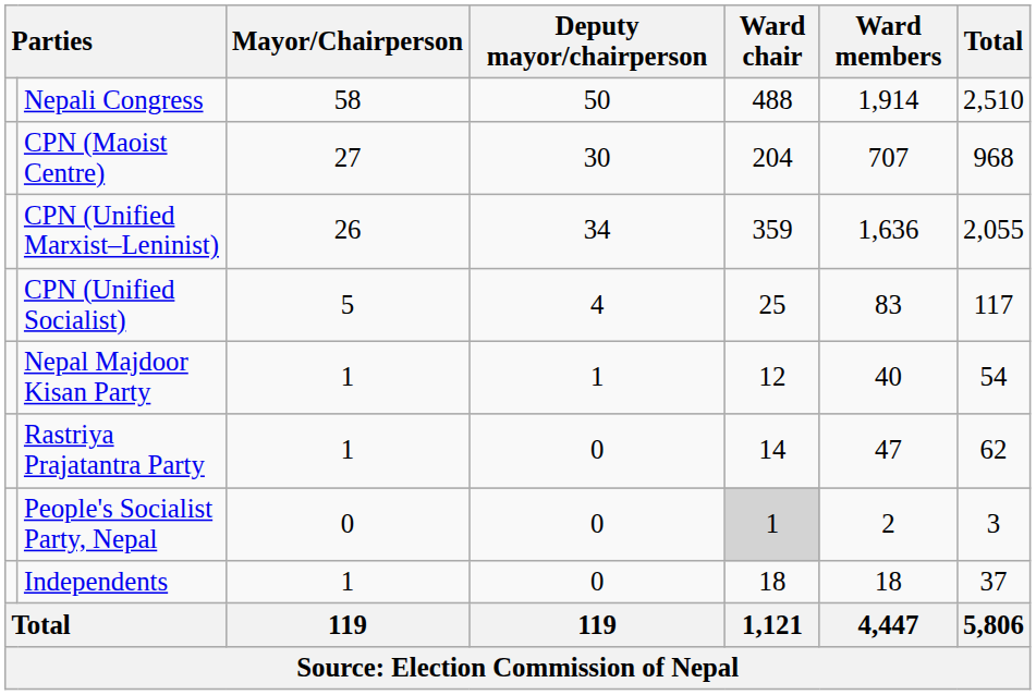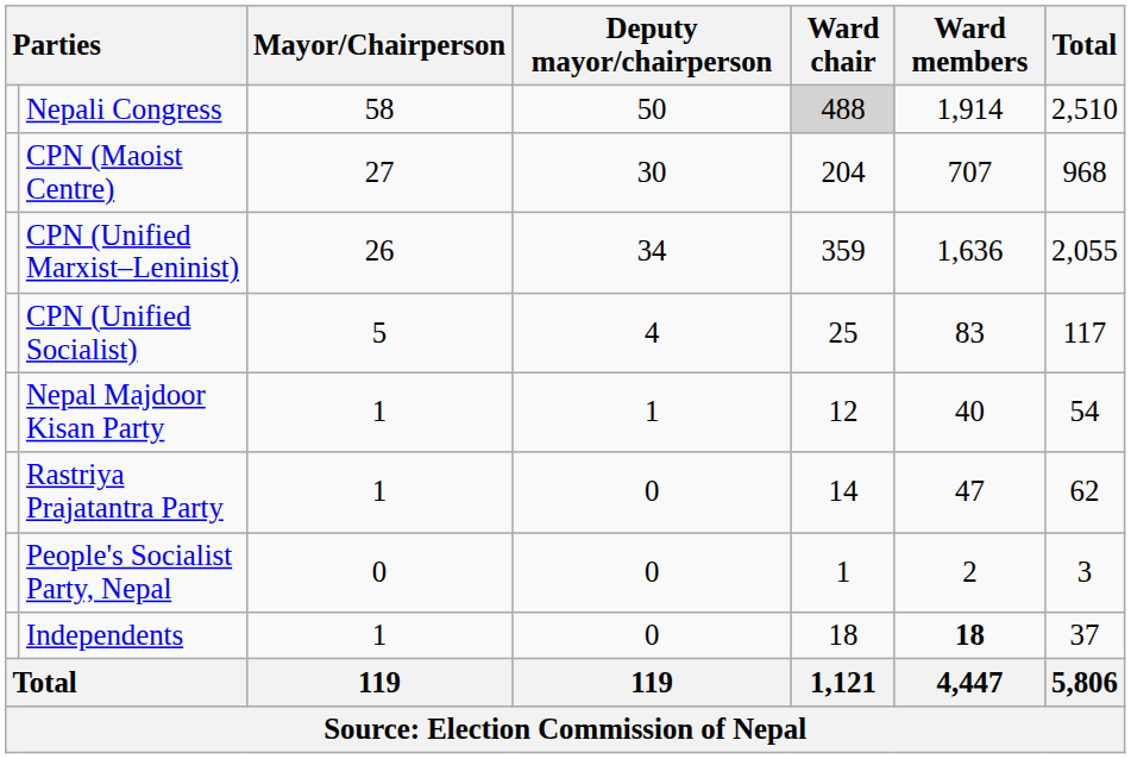Nepali Congress | Ward chair: no background -> lightgrey background
People's Socialist Party, Nepal | Ward chair: lightgrey background -> no background
Independents | Ward members: normal -> bold
